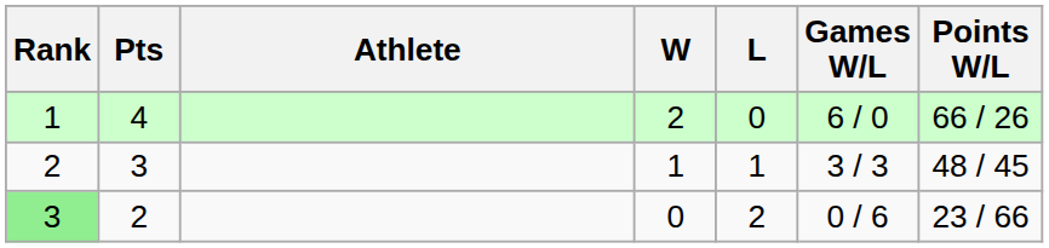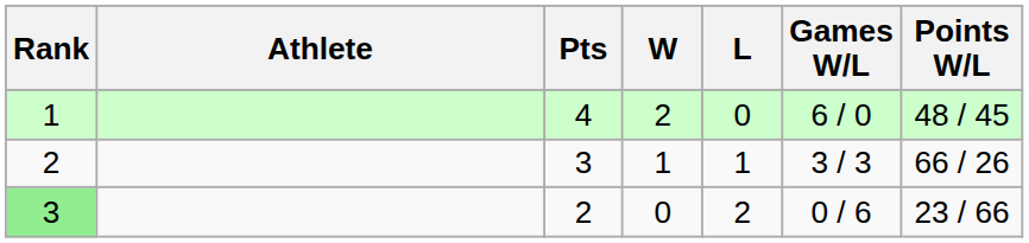columns swapped: Athlete <-> Pts
row 2 | Points W/L: 66 / 26 -> 48 / 45
row 3 | Points W/L: 48 / 45 -> 66 / 26
